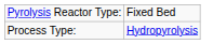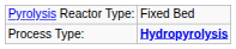Process Type: | column 2: normal -> bold
